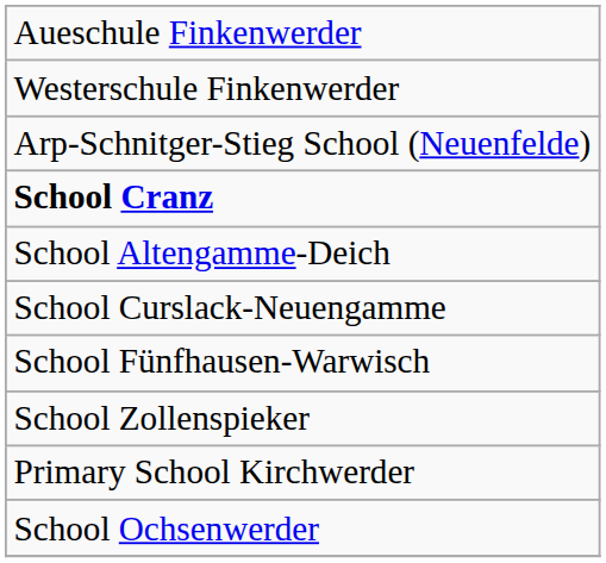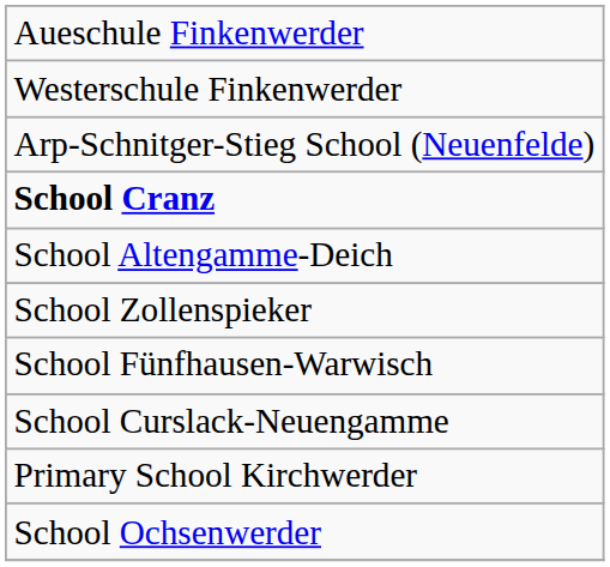row 6 | column 1: School Curslack-Neuengamme -> School Zollenspieker
row 8 | column 1: School Zollenspieker -> School Curslack-Neuengamme
